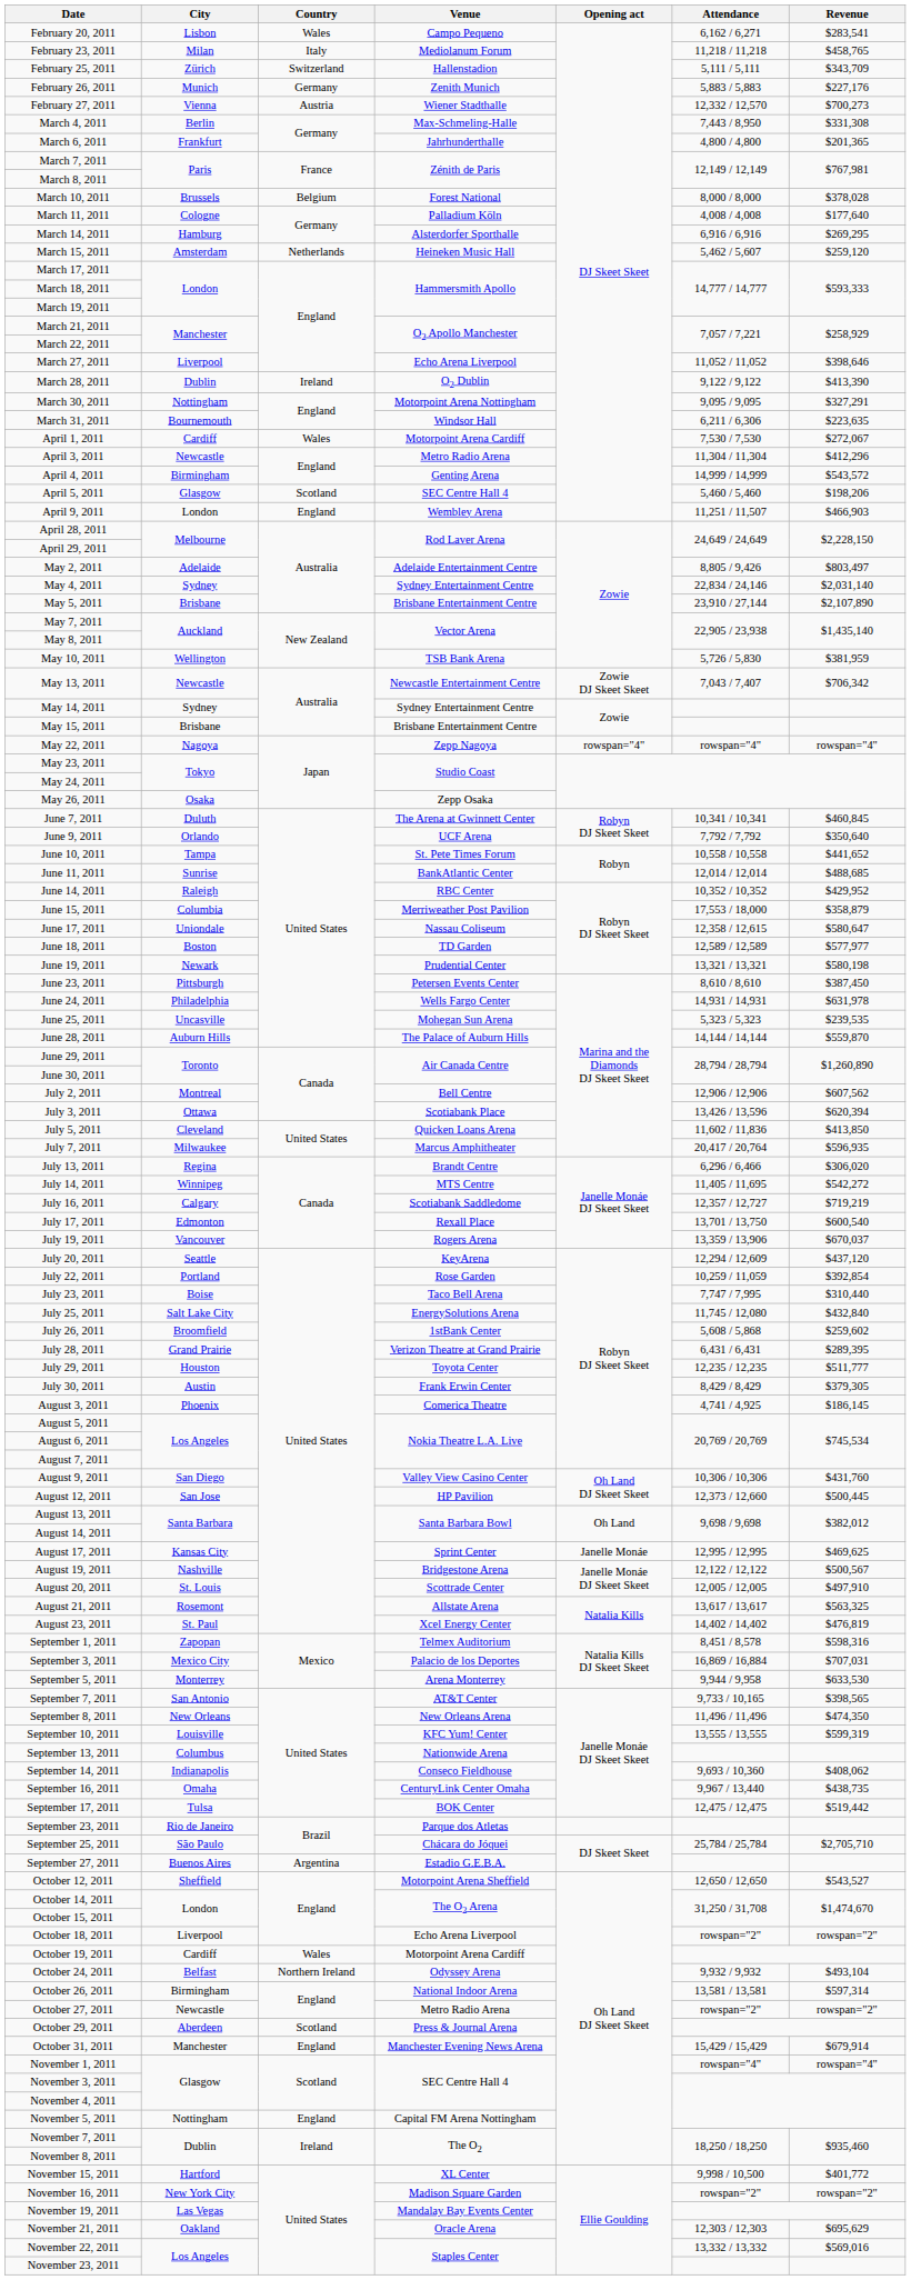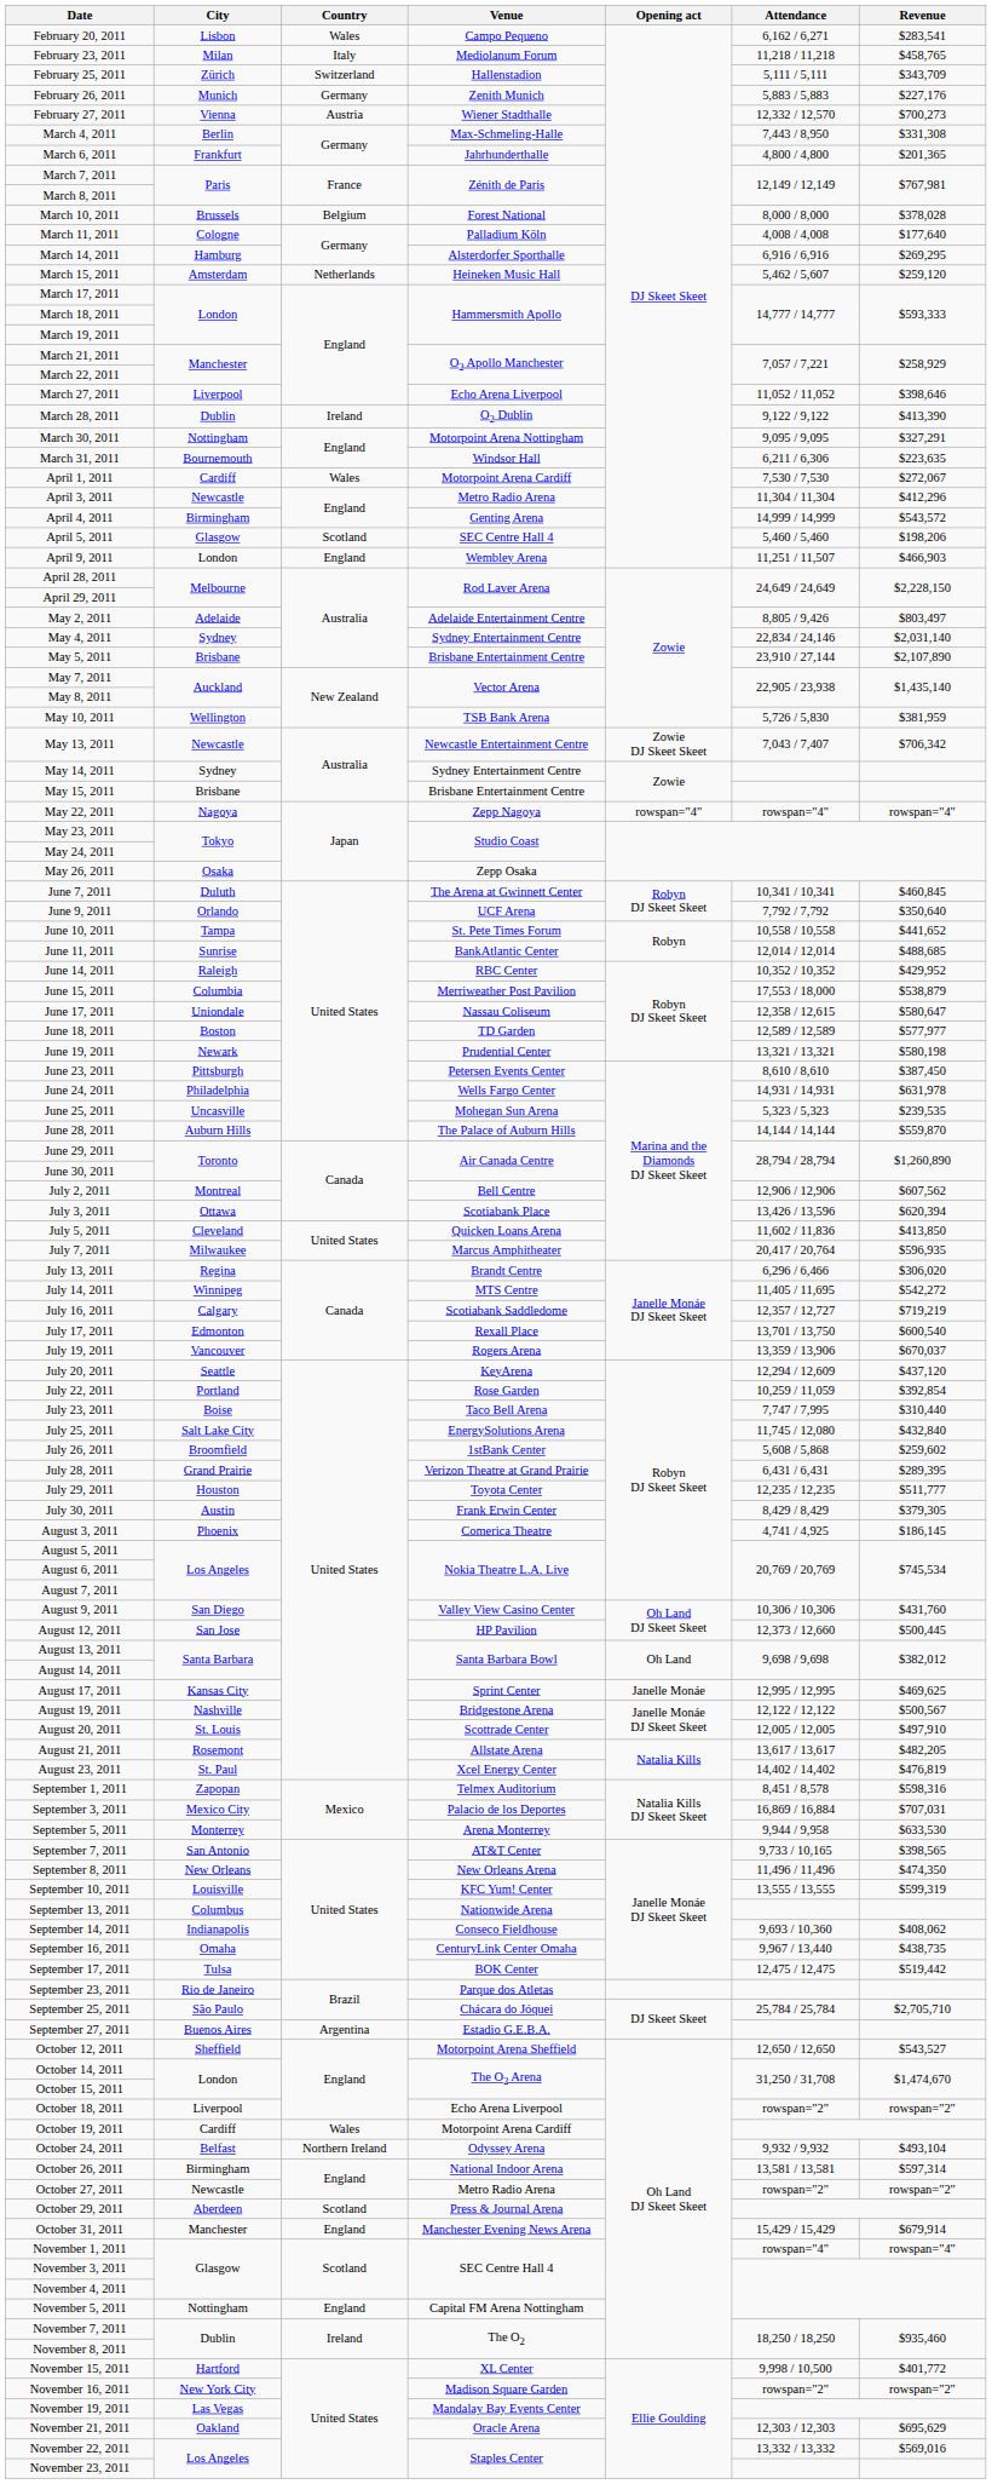June 15, 2011 | Revenue: $358,879 -> $538,879
August 21, 2011 | Revenue: $563,325 -> $482,205
